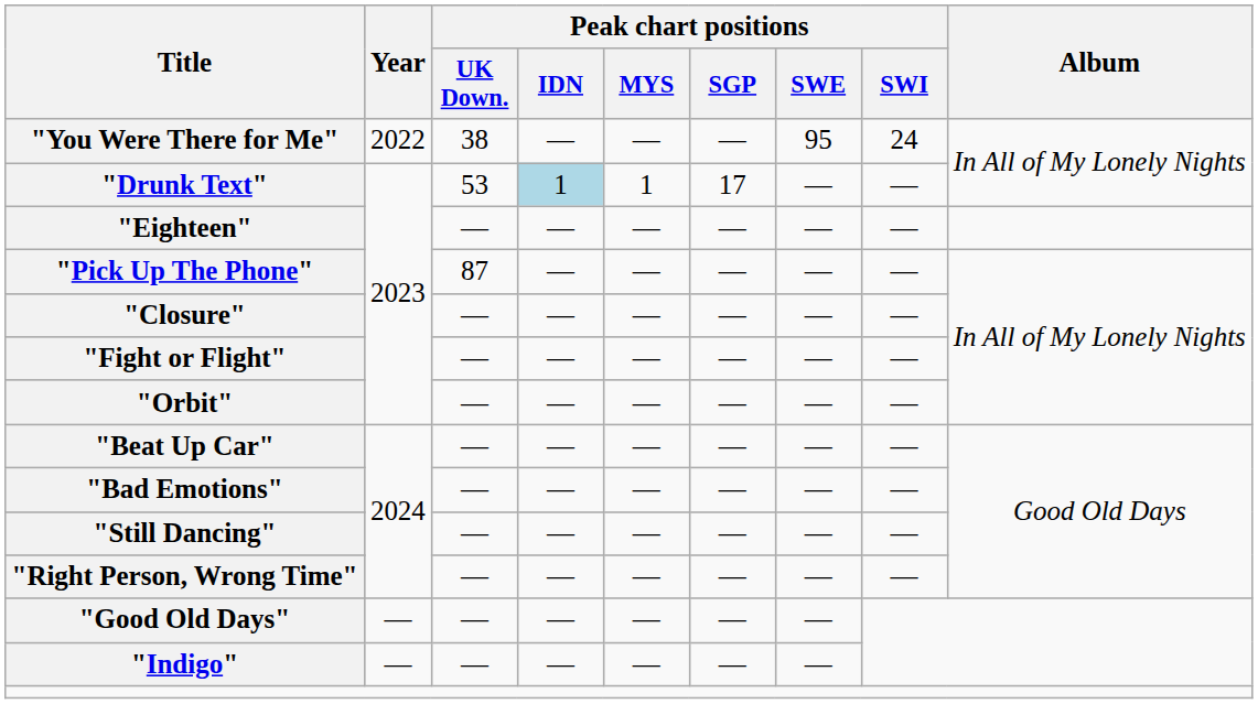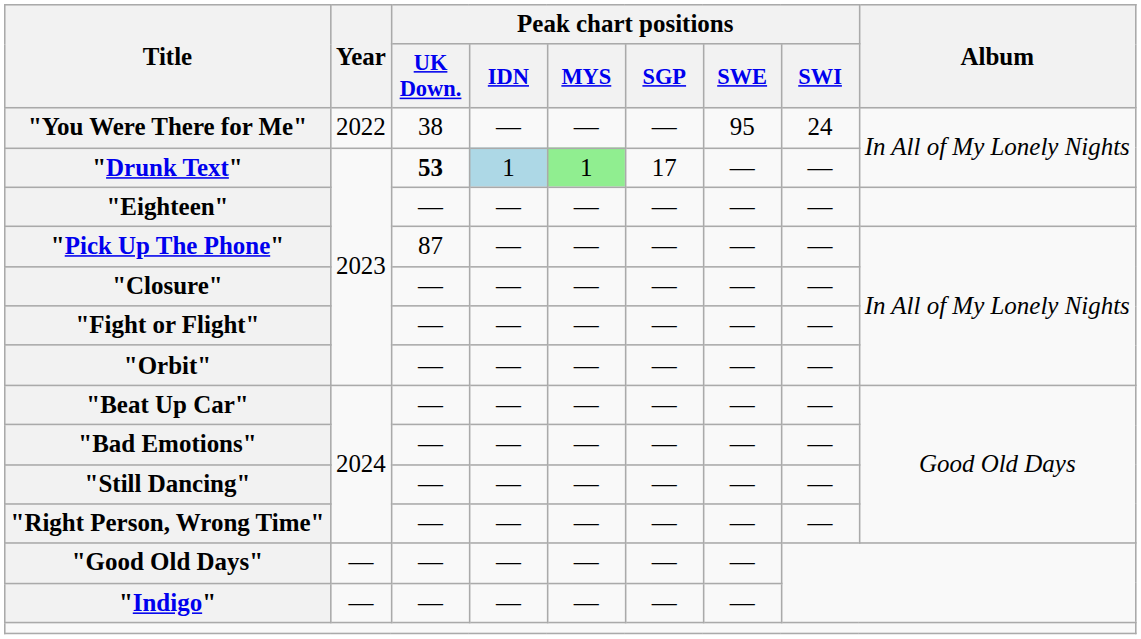"Drunk Text" | Peak chart positions / UK Down.: normal -> bold
"Drunk Text" | Peak chart positions / MYS: no background -> lightgreen background
